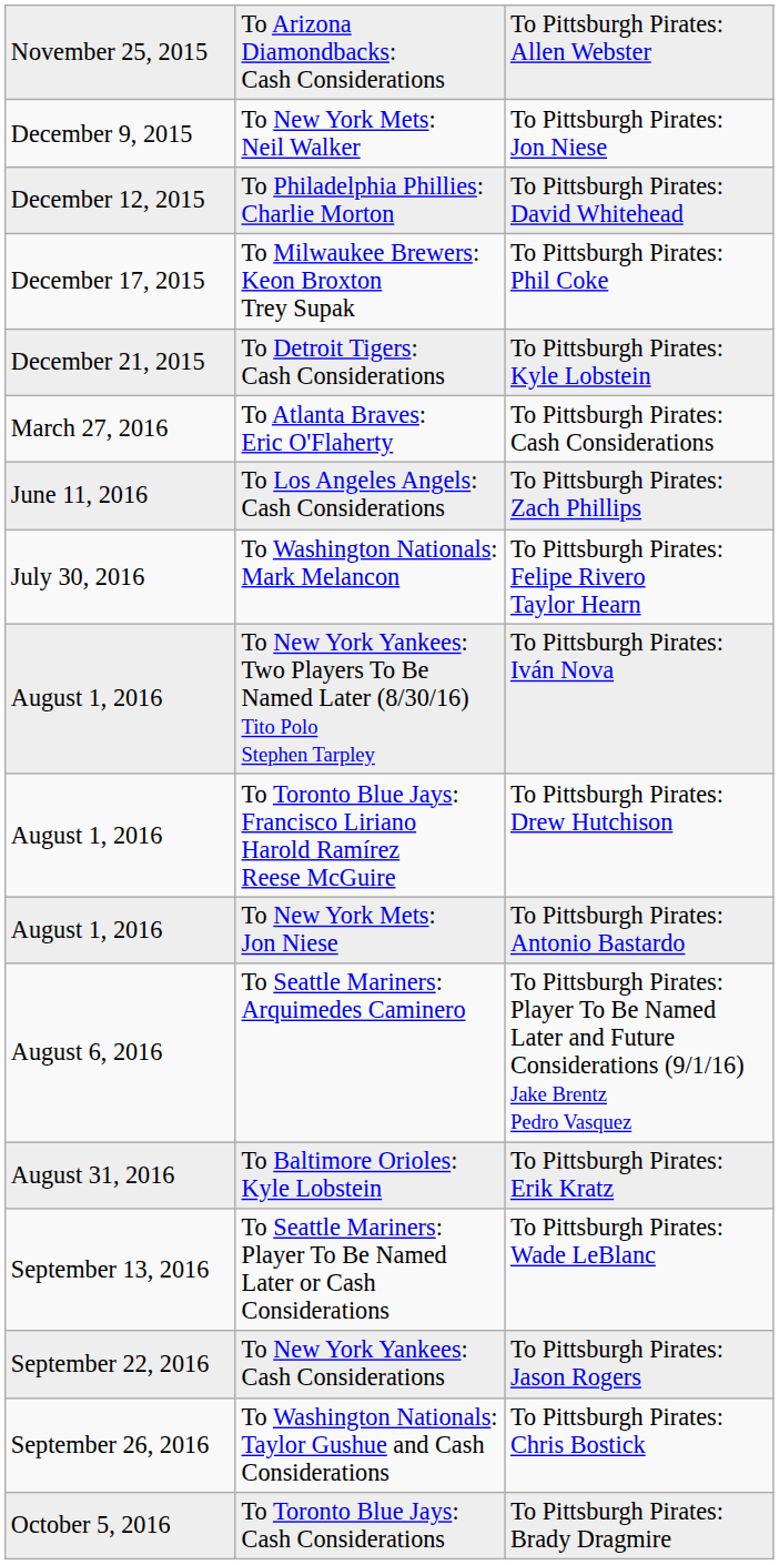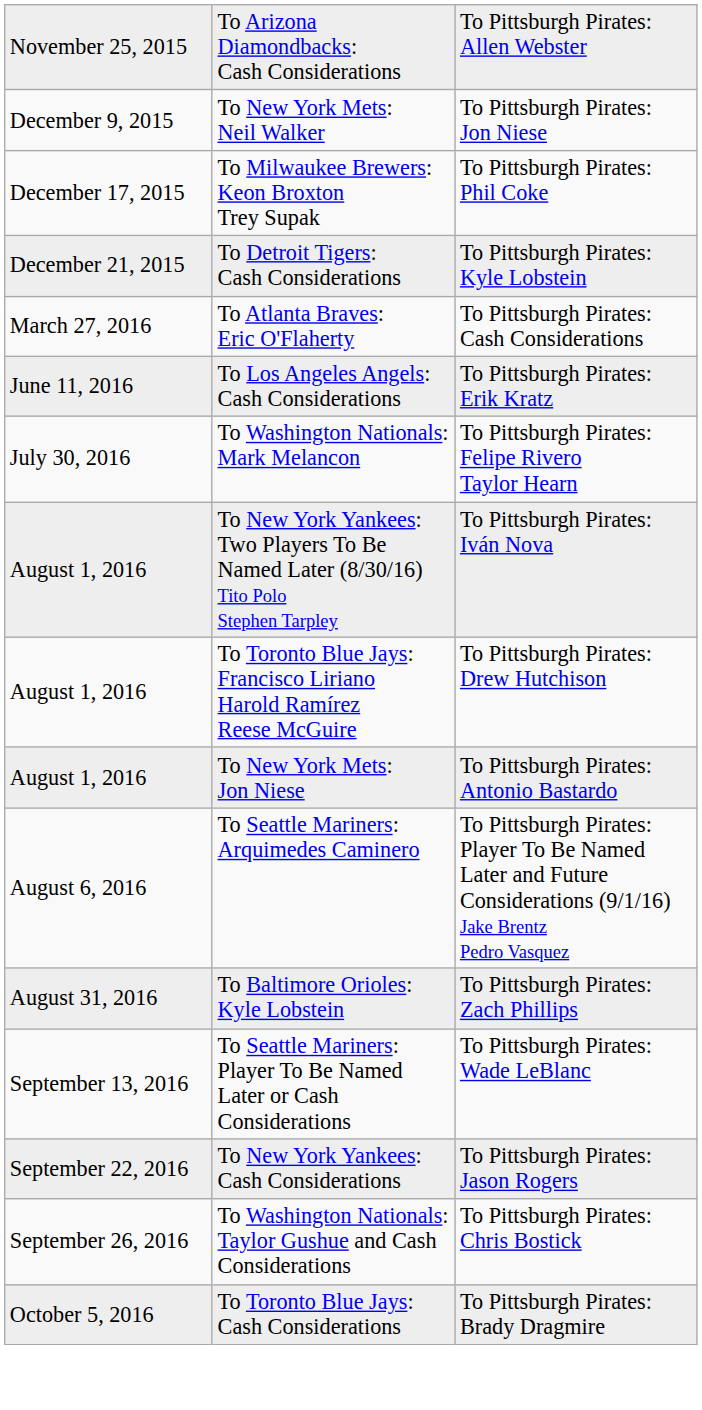- row: December 12, 2015 | To Philadelphia Phillies: Charlie Morton | To Pittsburgh Pirates: David Whitehead
To Los Angeles Angels: Cash Considerations | column 3: To Pittsburgh Pirates: Zach Phillips -> To Pittsburgh Pirates: Erik Kratz
To Baltimore Orioles: Kyle Lobstein | column 3: To Pittsburgh Pirates: Erik Kratz -> To Pittsburgh Pirates: Zach Phillips
